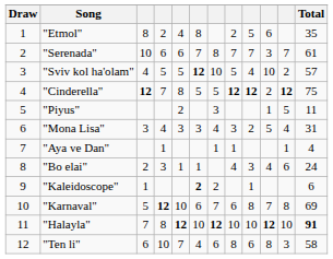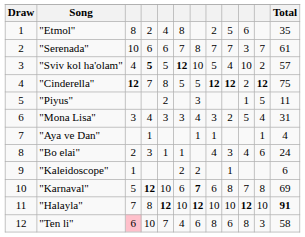"Sviv kol ha'olam" | column 4: normal -> bold
"Kaleidoscope" | column 6: bold -> normal
"Karnaval" | column 7: normal -> bold
"Ten li" | column 3: no background -> pink background
